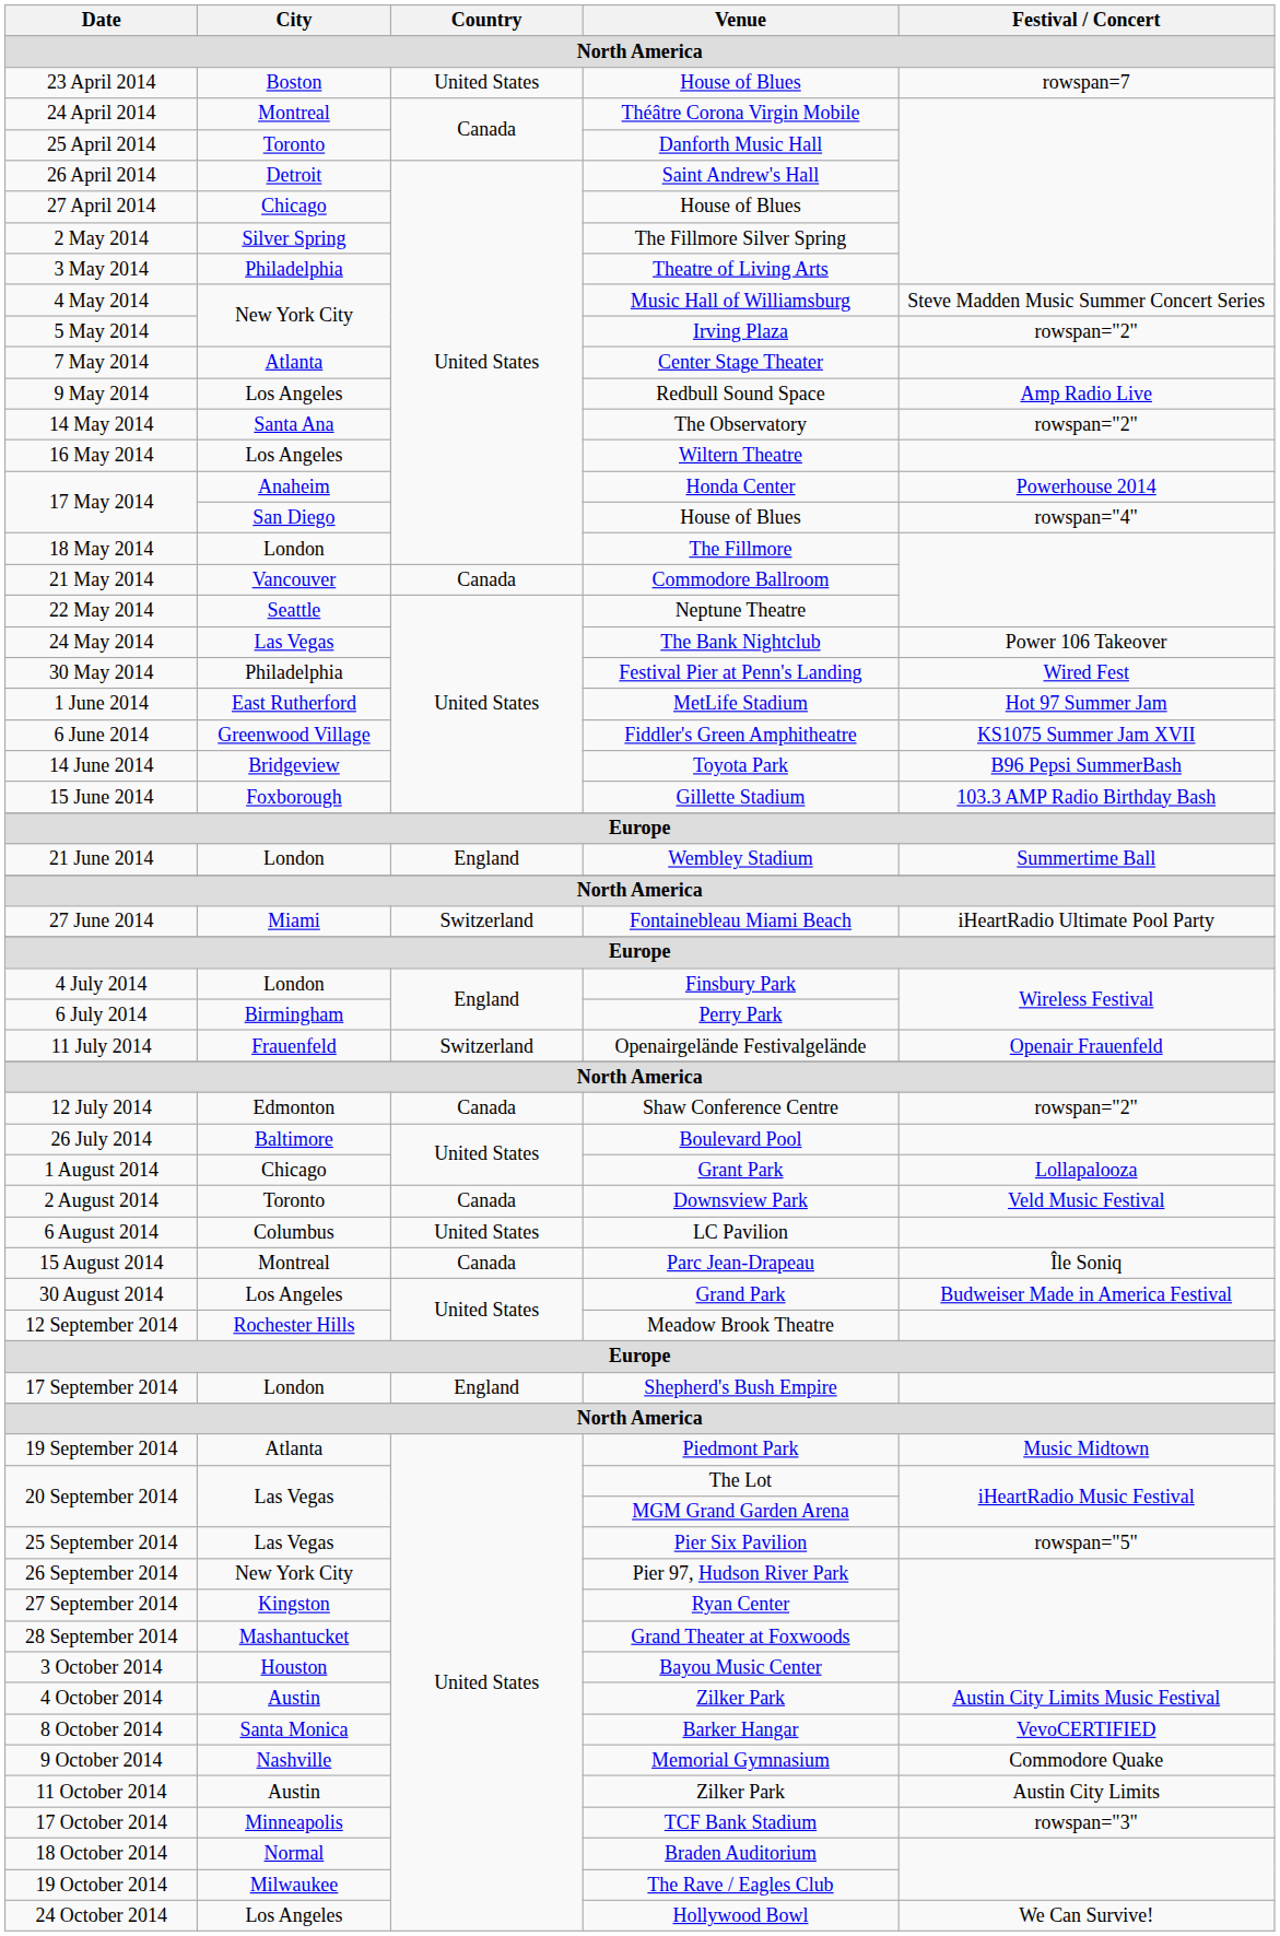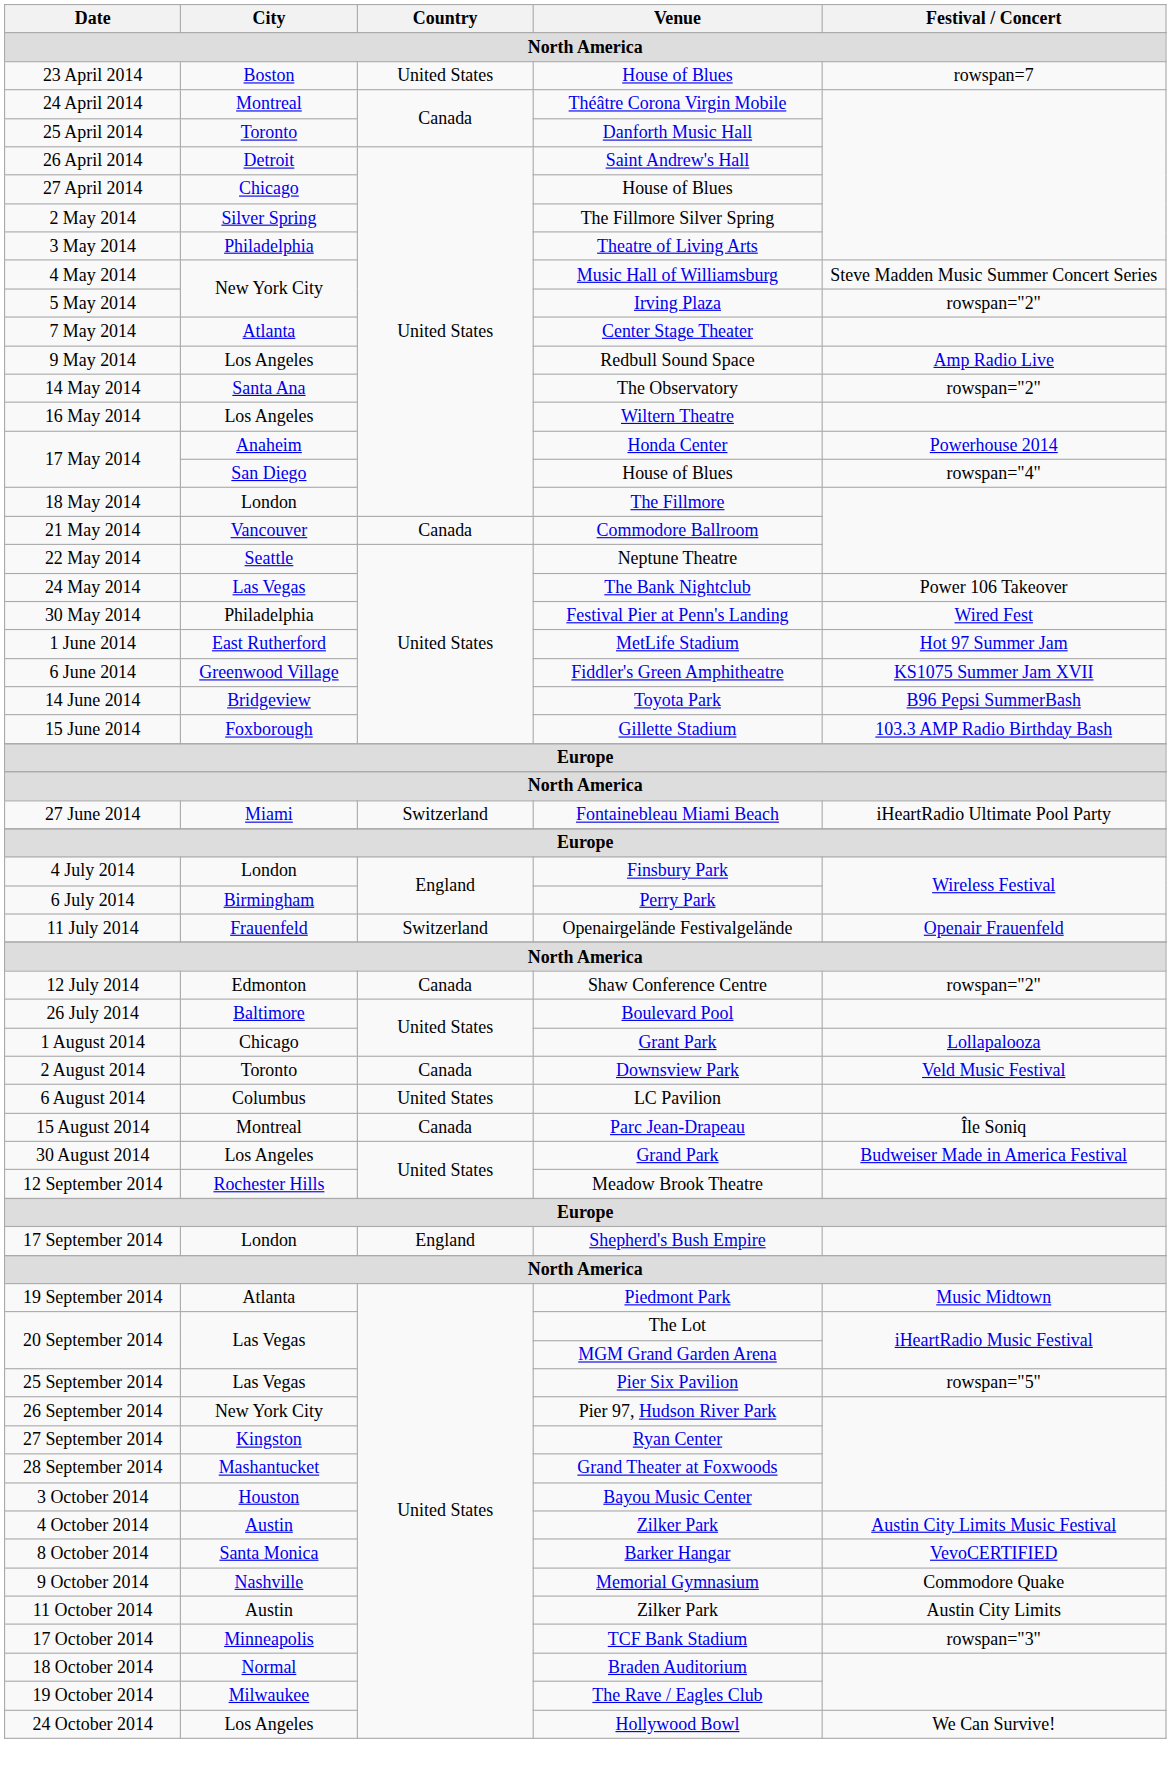- row: 21 June 2014 | London | England | Wembley Stadium | Summertime Ball
